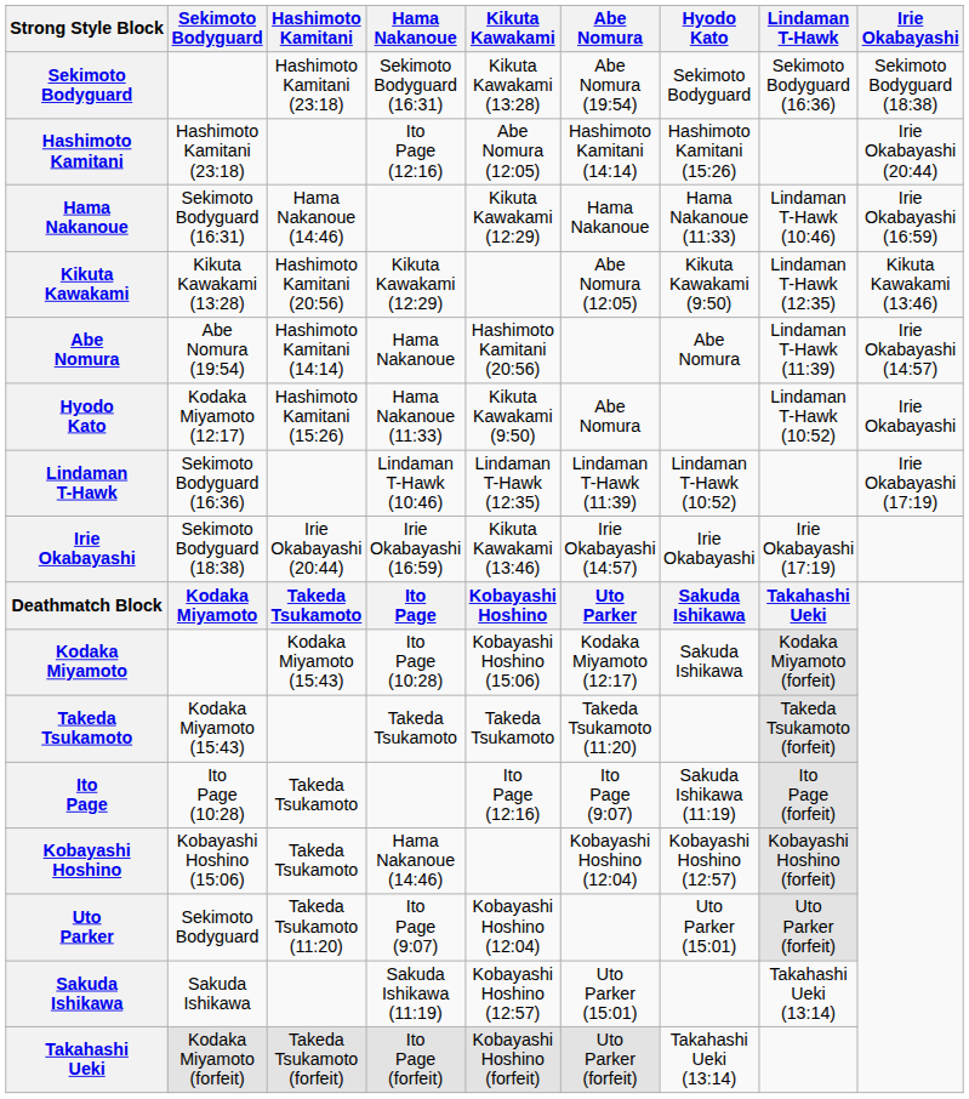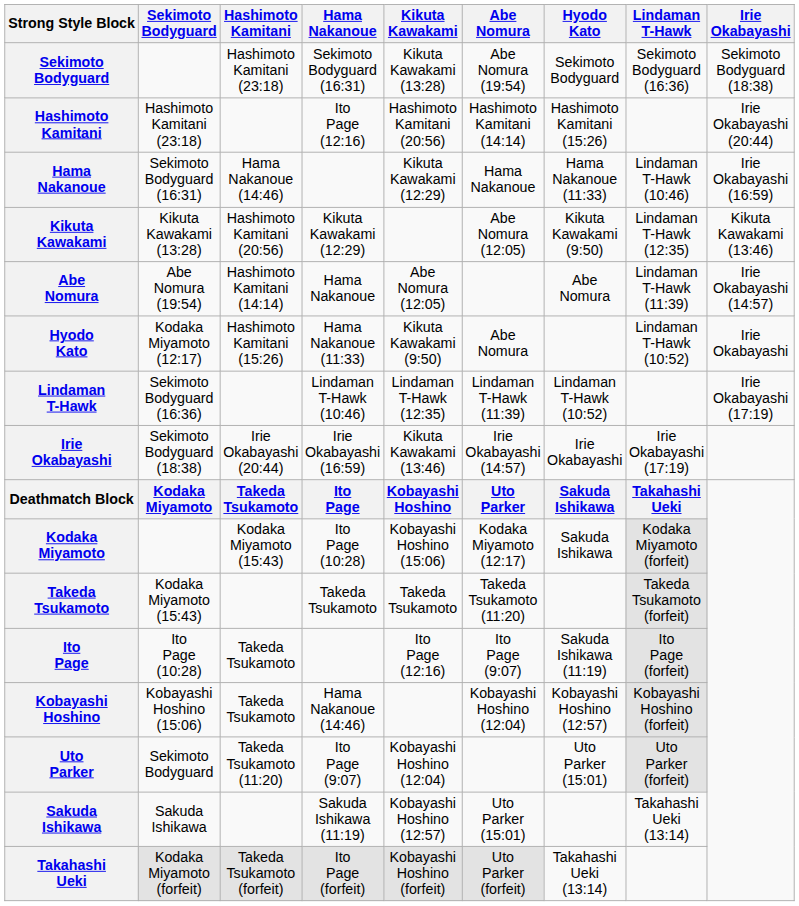row 3 | Kikuta Kawakami: Abe Nomura (12:05) -> Hashimoto Kamitani (20:56)
row 6 | Kikuta Kawakami: Hashimoto Kamitani (20:56) -> Abe Nomura (12:05)
